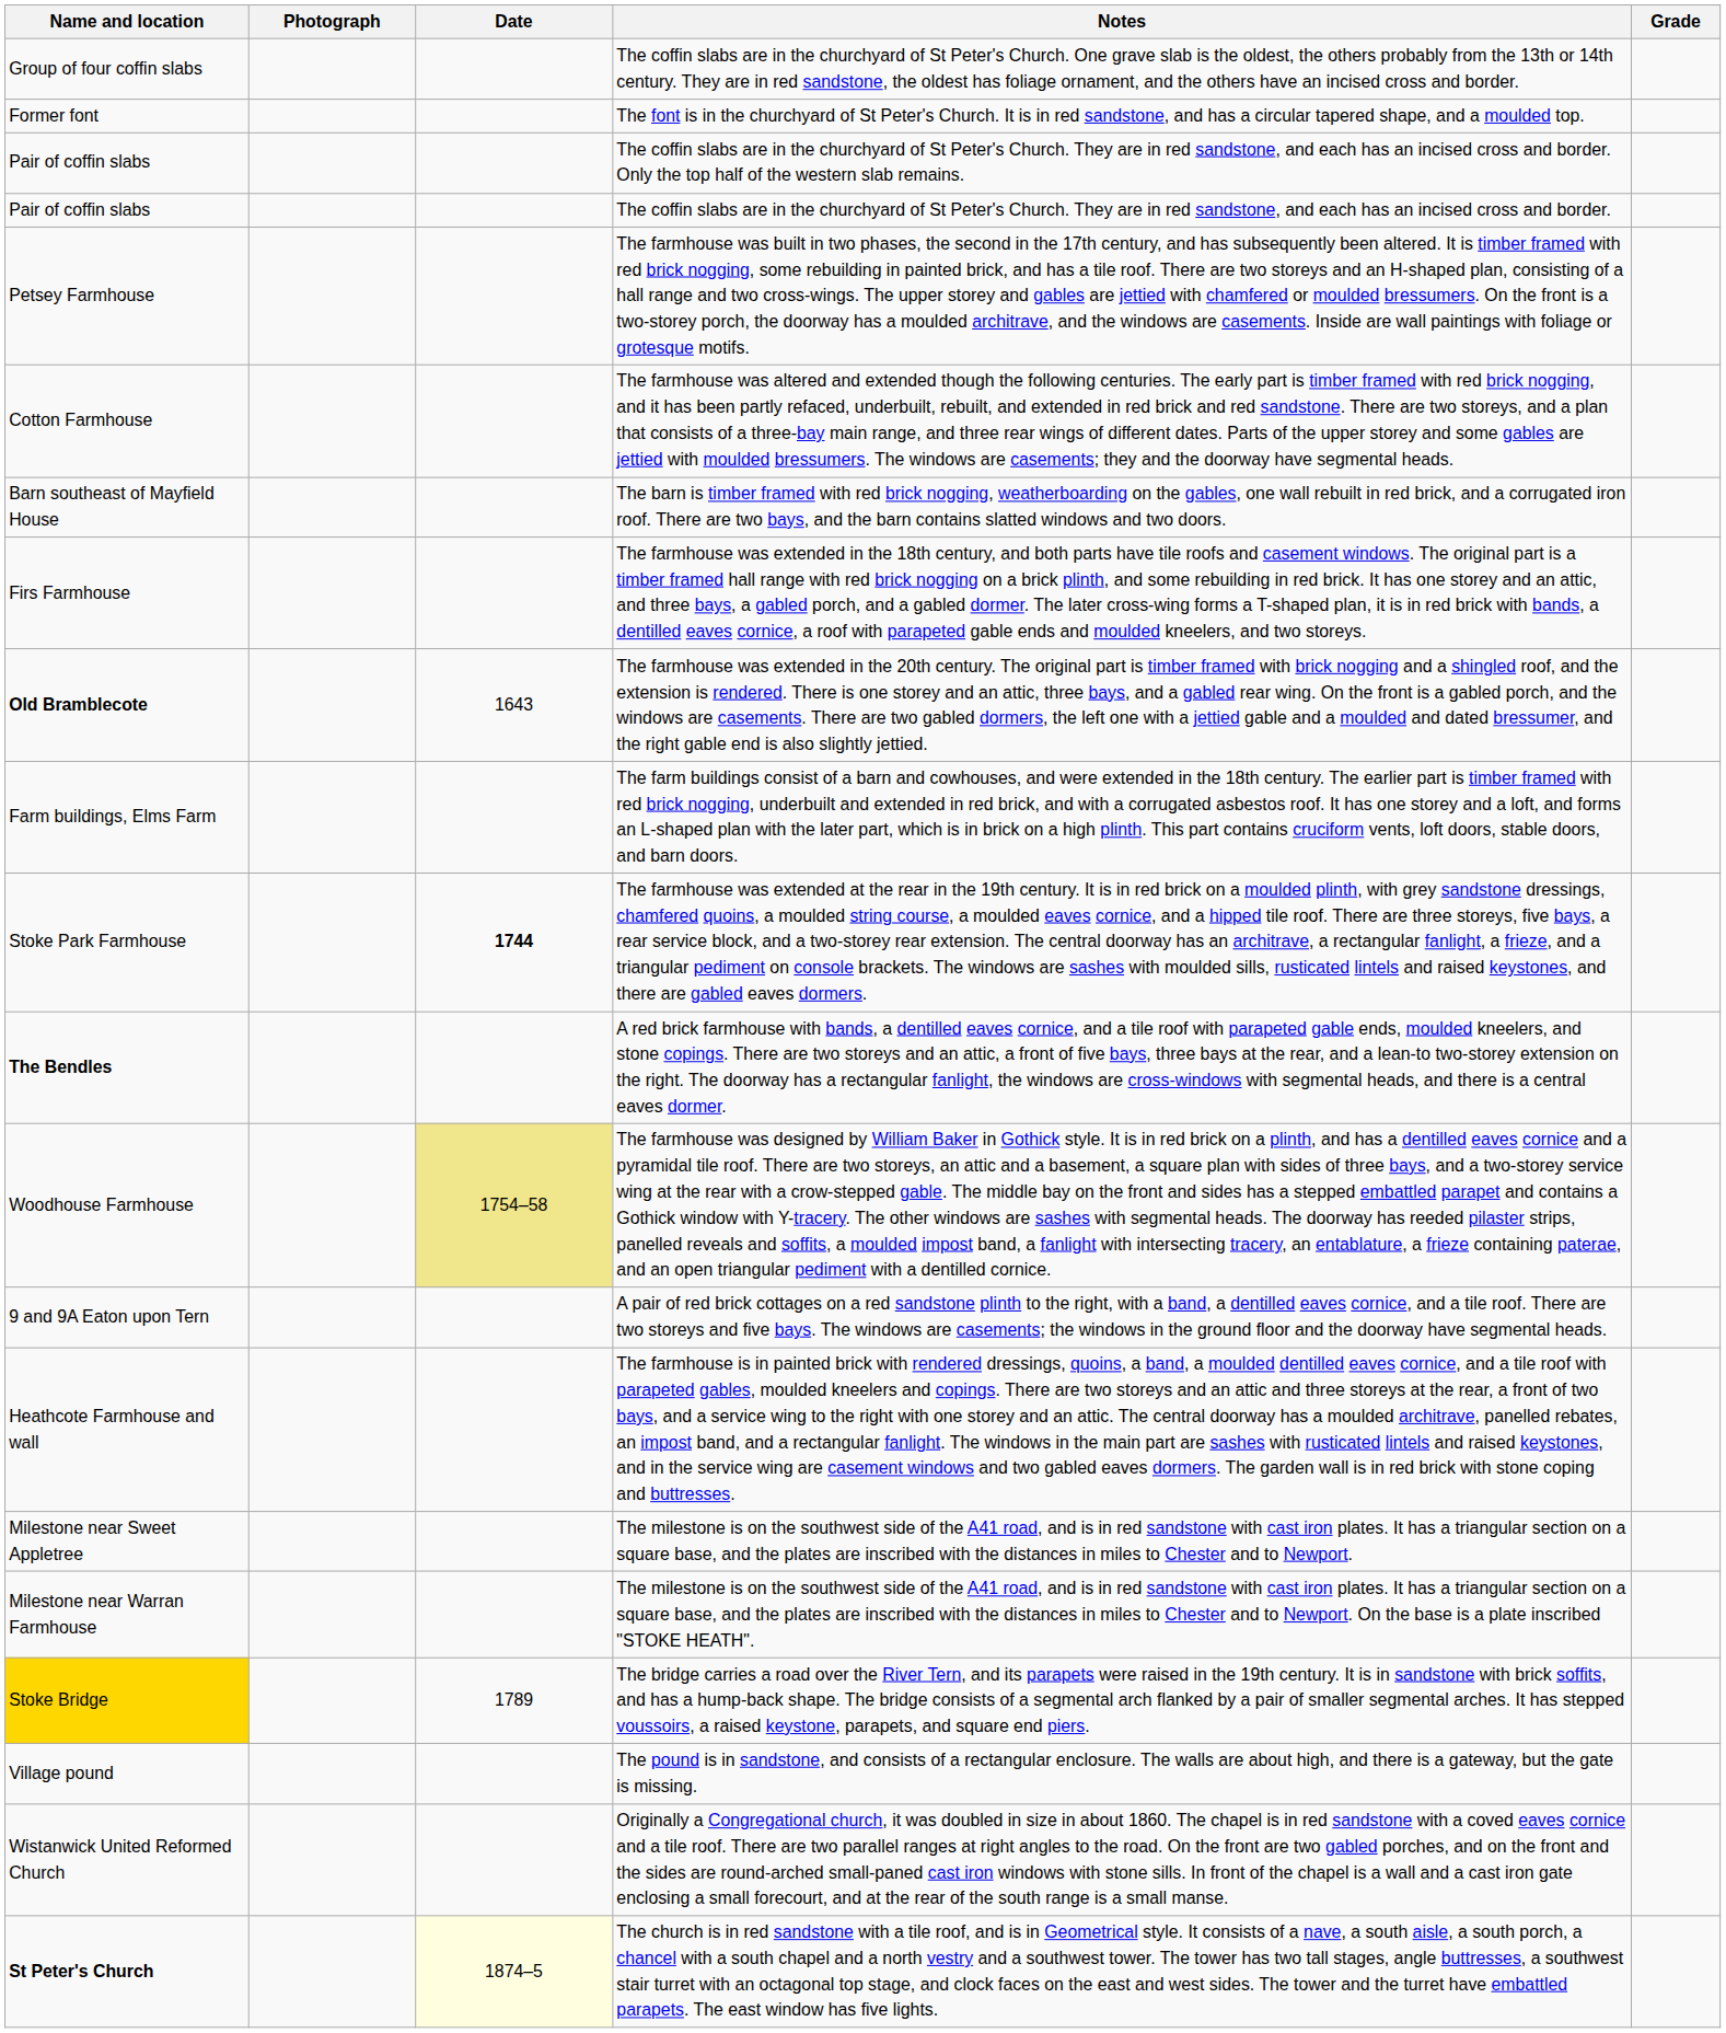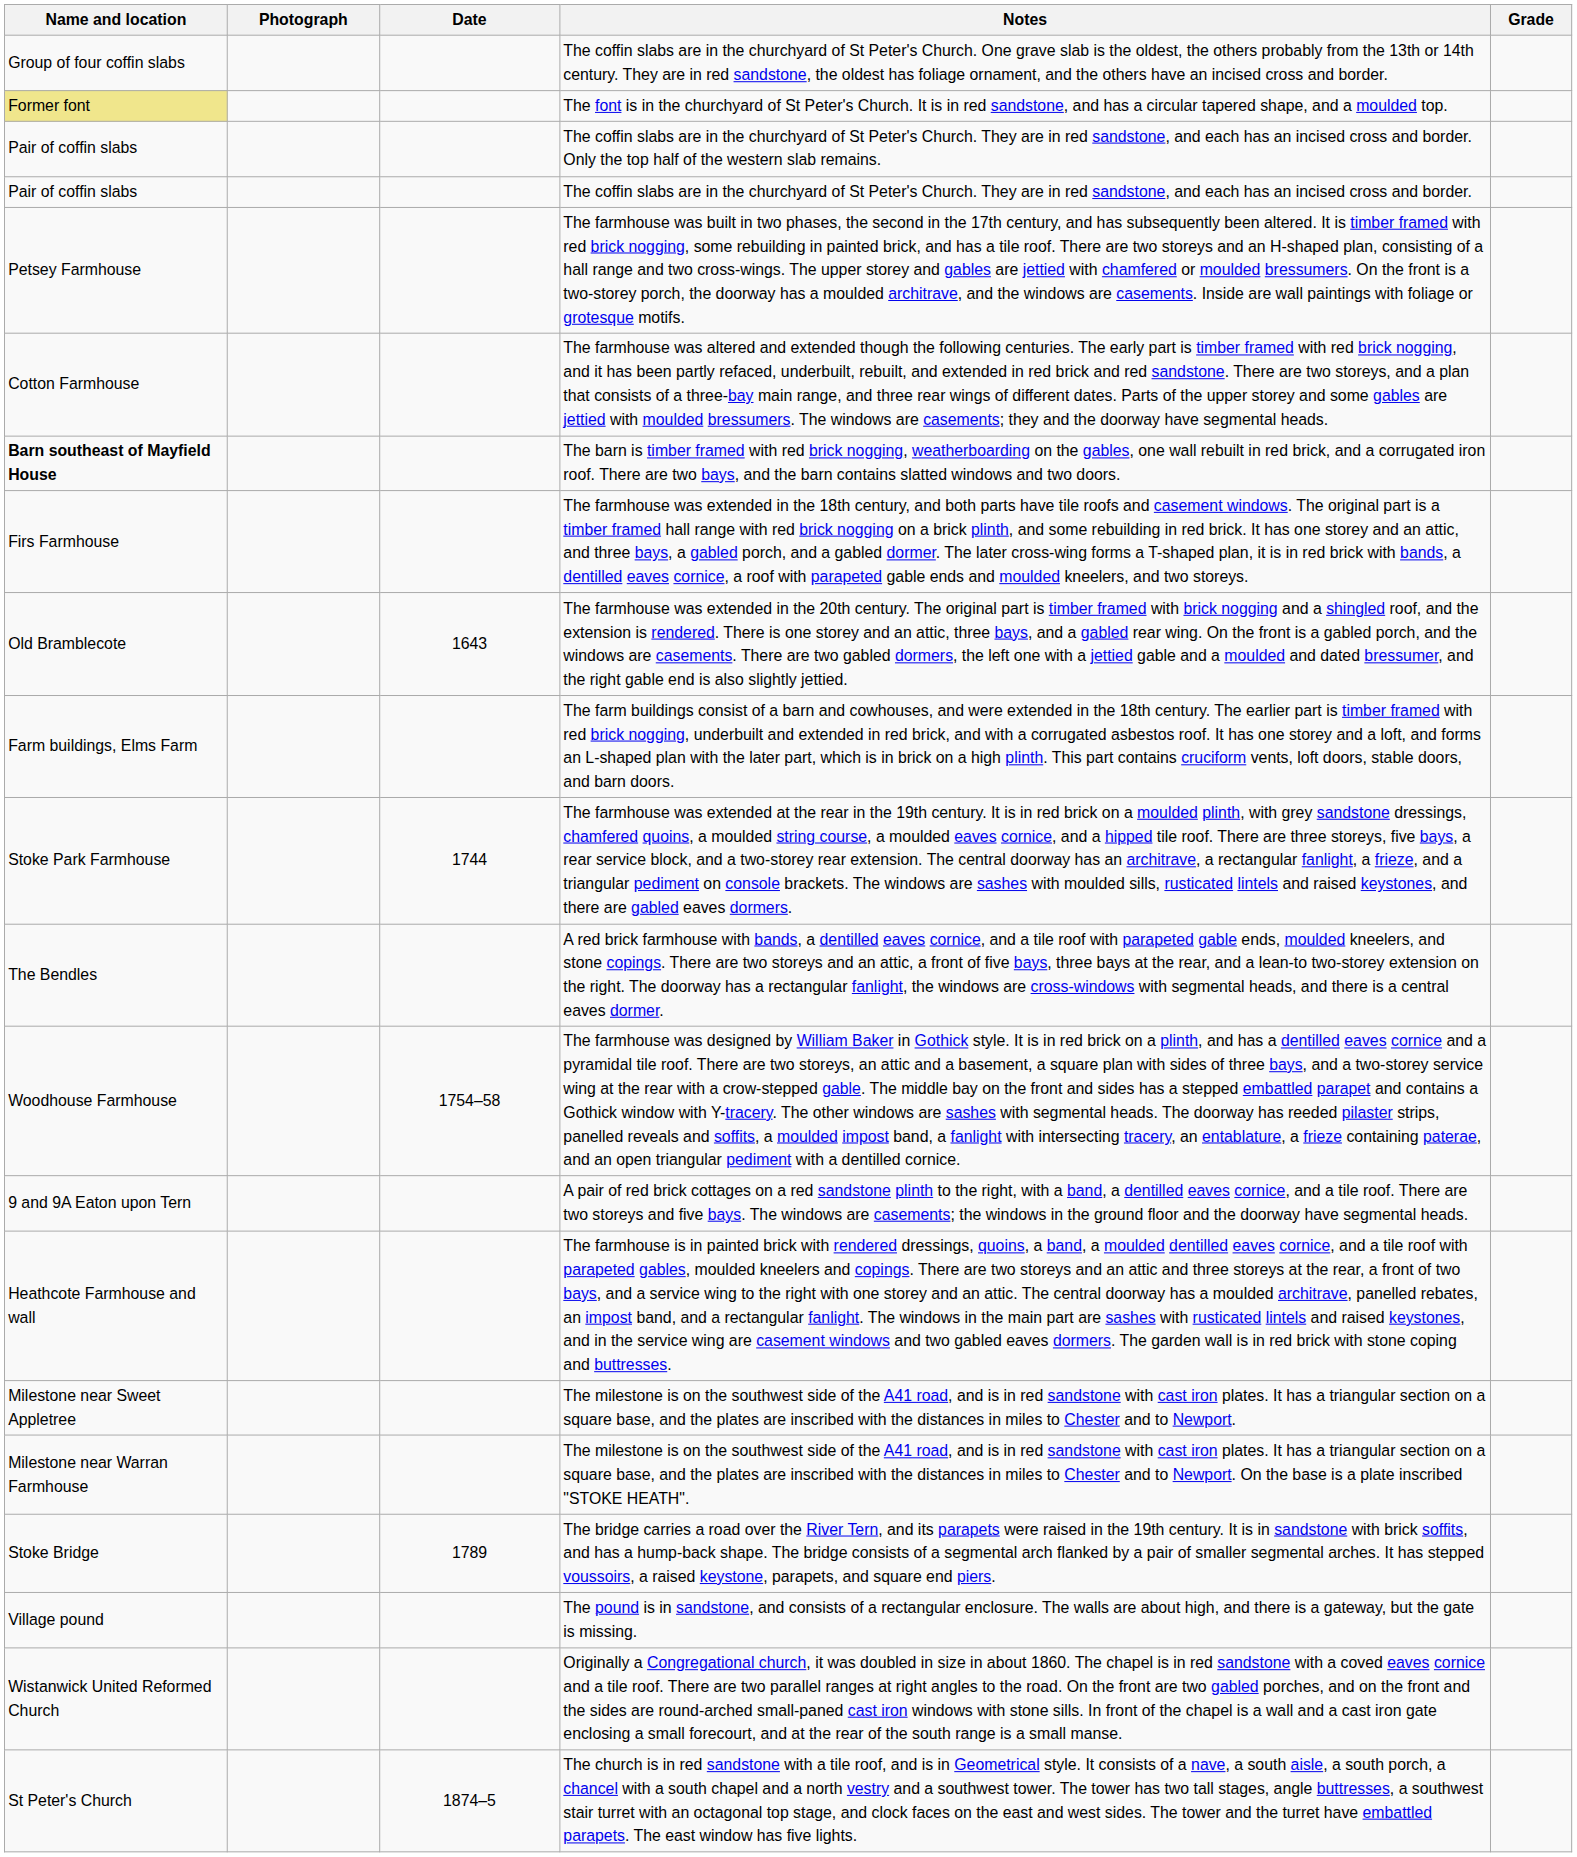row 3 | Name and location: no background -> khaki background
row 8 | Name and location: normal -> bold
row 10 | Name and location: bold -> normal
row 12 | Date: bold -> normal
row 13 | Name and location: bold -> normal
row 14 | Date: khaki background -> no background
row 19 | Name and location: gold background -> no background
row 22 | Name and location: bold -> normal
row 22 | Date: lightyellow background -> no background
